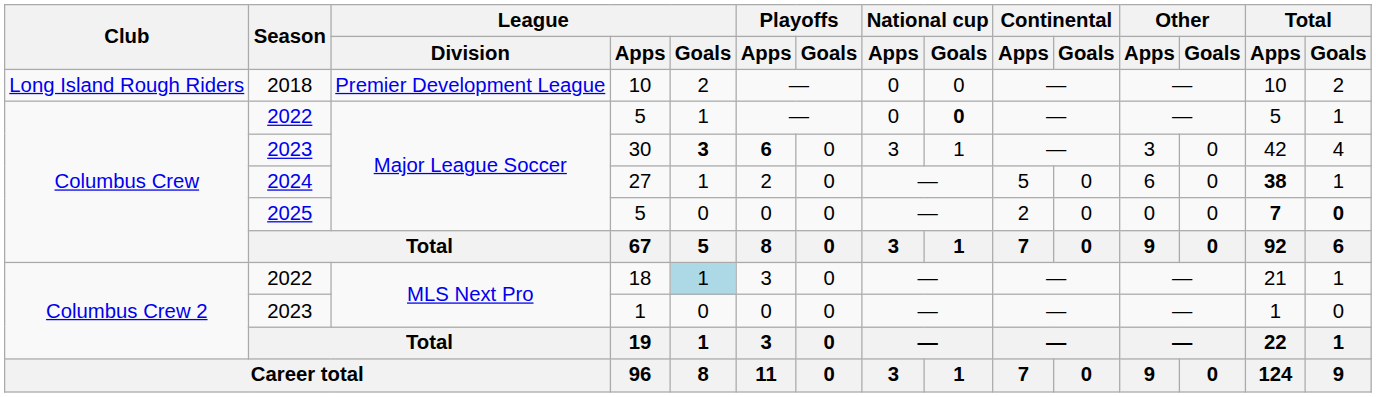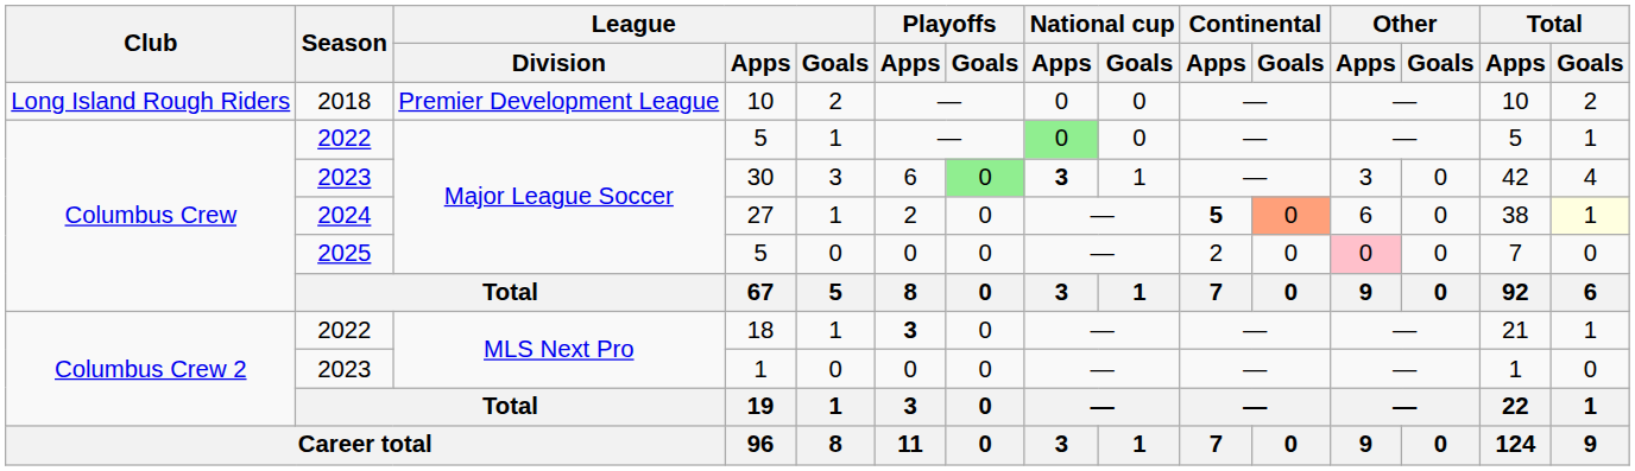2022 / 5 | National cup / Apps: no background -> lightgreen background
2022 / 5 | National cup / Goals: bold -> normal
30 | League / Goals: bold -> normal
30 | Playoffs / Apps: bold -> normal
30 | Playoffs / Goals: no background -> lightgreen background
30 | National cup / Apps: normal -> bold
27 | Continental / Apps: normal -> bold
27 | Continental / Goals: no background -> lightsalmon background
27 | Total / Apps: bold -> normal
27 | Total / Goals: no background -> lightyellow background
2025 / 5 | Other / Apps: no background -> pink background
2025 / 5 | Total / Apps: bold -> normal
2025 / 5 | Total / Goals: bold -> normal
18 | League / Goals: lightblue background -> no background
18 | Playoffs / Apps: normal -> bold
